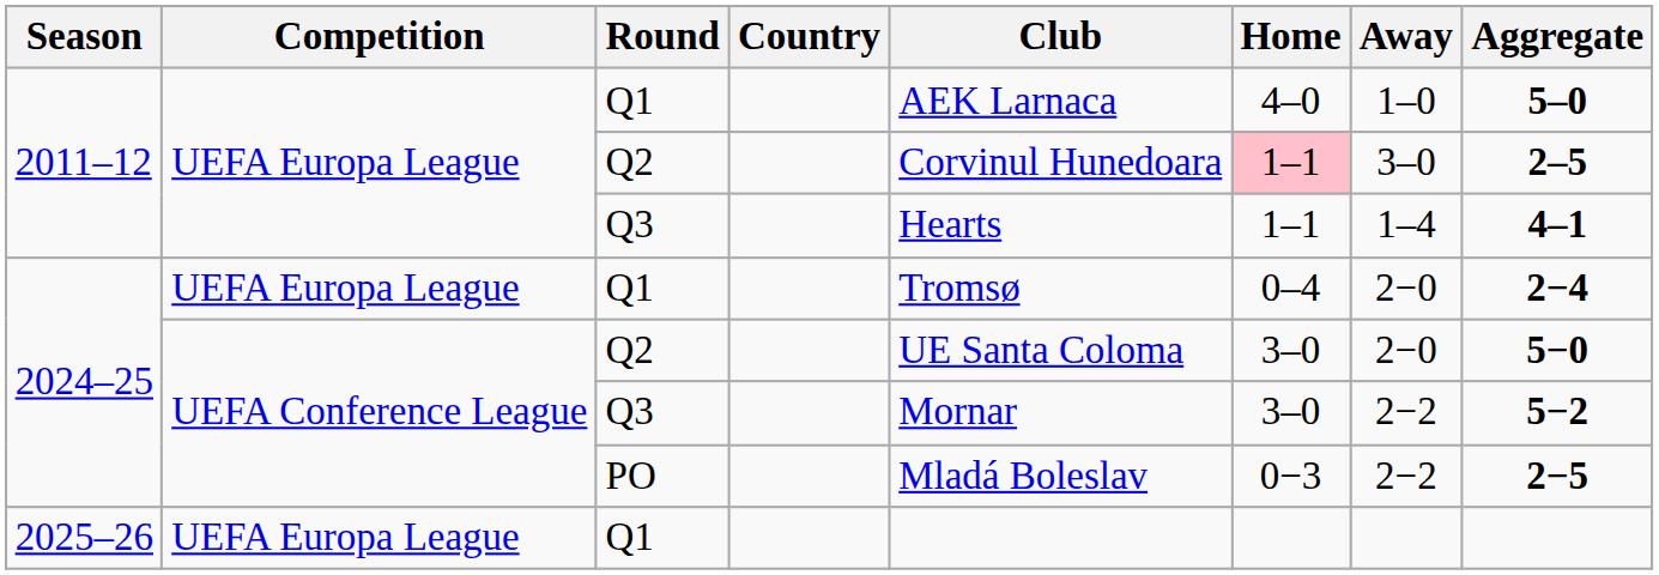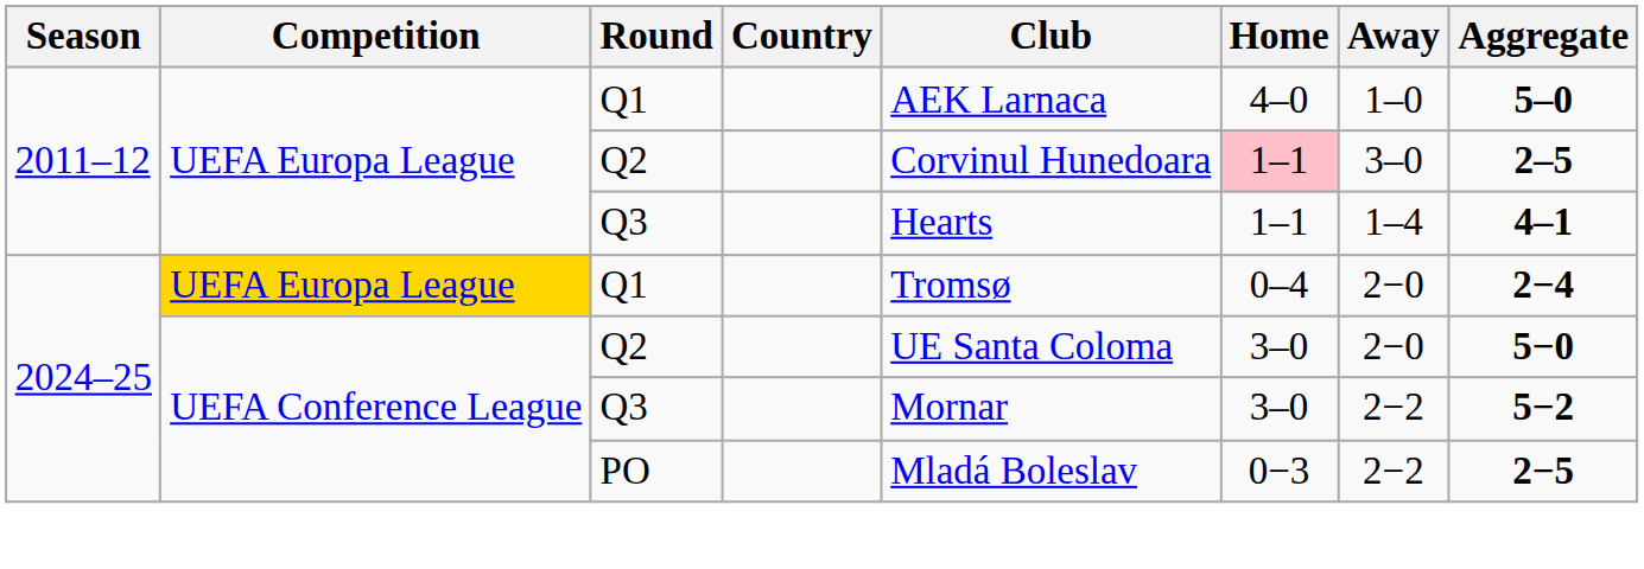2024–25 / Q1 | Competition: no background -> gold background
- row: 2025–26 | UEFA Europa League | Q1
